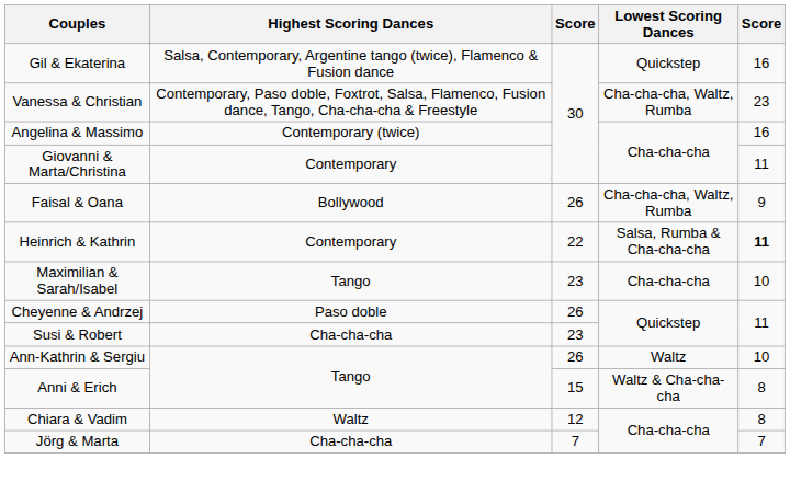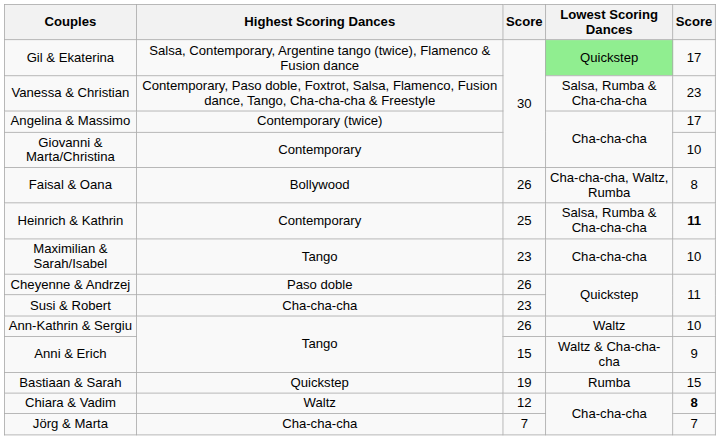Gil & Ekaterina | Lowest Scoring Dances: no background -> lightgreen background
Gil & Ekaterina | column 5: 16 -> 17
Vanessa & Christian | Lowest Scoring Dances: Cha-cha-cha, Waltz, Rumba -> Salsa, Rumba & Cha-cha-cha
Angelina & Massimo | column 5: 16 -> 17
Giovanni & Marta/Christina | column 5: 11 -> 10
Faisal & Oana | column 5: 9 -> 8
Heinrich & Kathrin | column 3: 22 -> 25
Anni & Erich | column 5: 8 -> 9
+ row: Bastiaan & Sarah | Quickstep | 19 | Rumba | 15
Chiara & Vadim | column 5: normal -> bold
